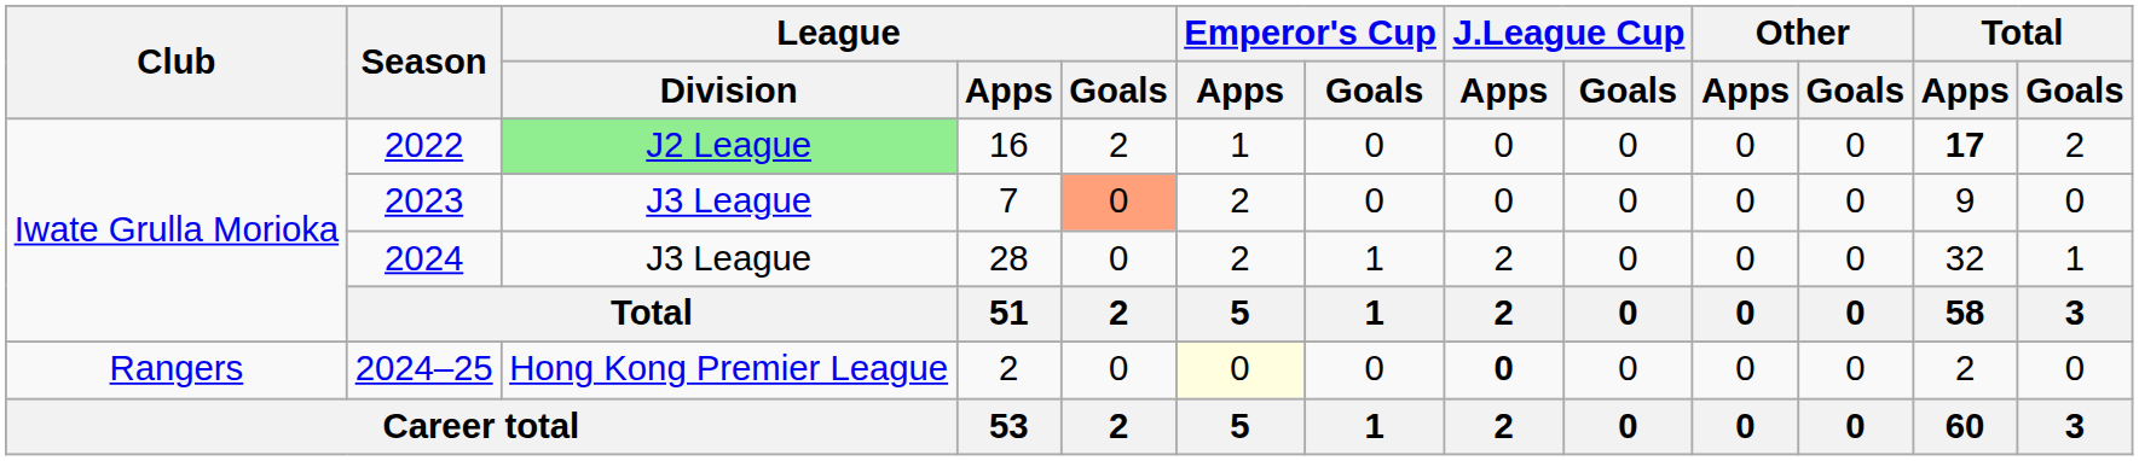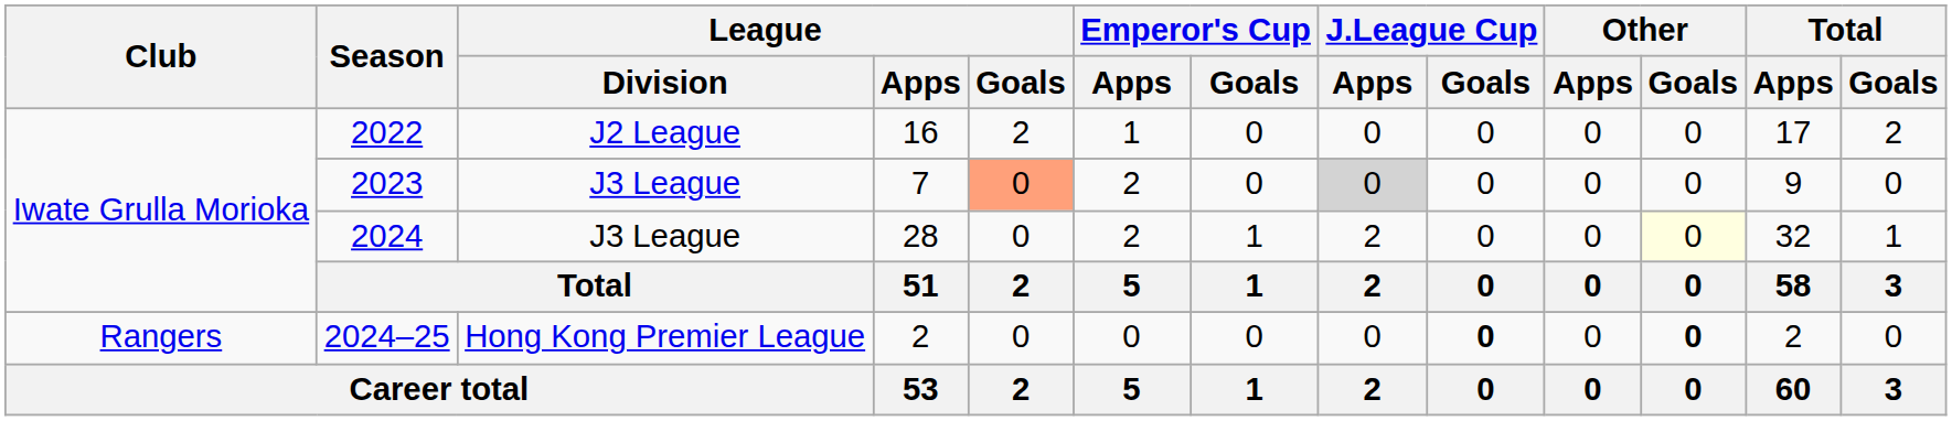2022 | League / Division: lightgreen background -> no background
2022 | Total / Apps: bold -> normal
2023 | J.League Cup / Apps: no background -> lightgrey background
2024 | Other / Goals: no background -> lightyellow background
2024–25 | Emperor's Cup / Apps: lightyellow background -> no background
2024–25 | J.League Cup / Apps: bold -> normal
2024–25 | J.League Cup / Goals: normal -> bold
2024–25 | Other / Goals: normal -> bold
